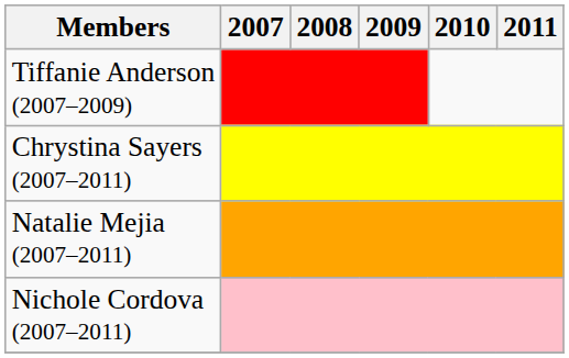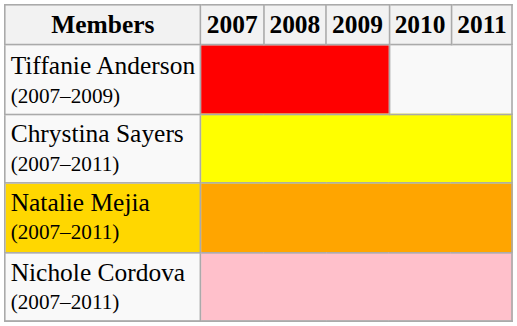Natalie Mejia (2007–2011) | Members: no background -> gold background
